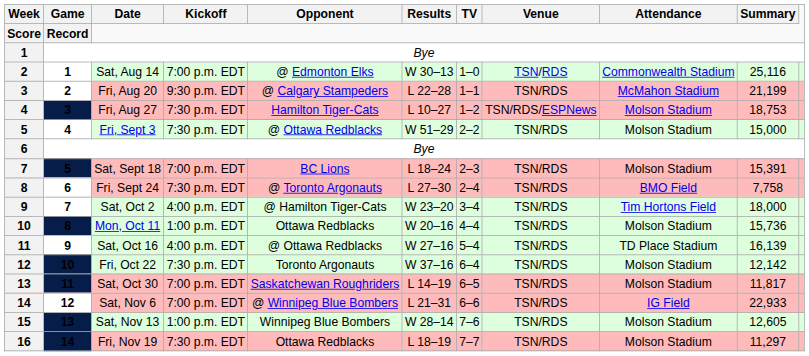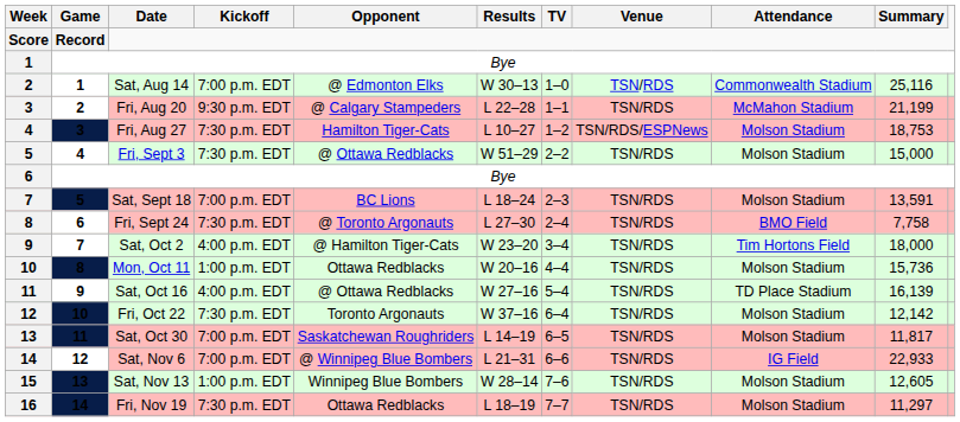Sat, Sept 18 | Summary: 15,391 -> 13,591
